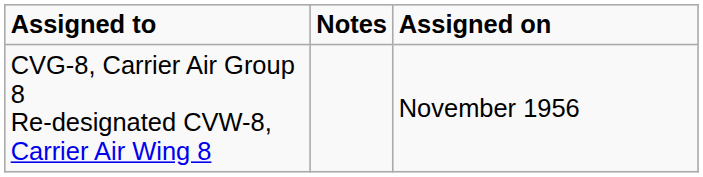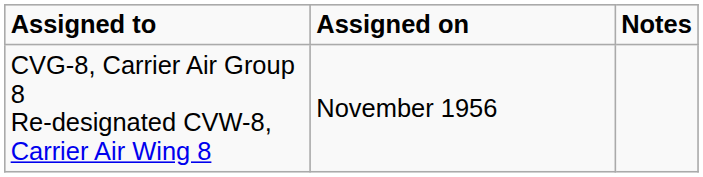columns swapped: Assigned on <-> Notes
